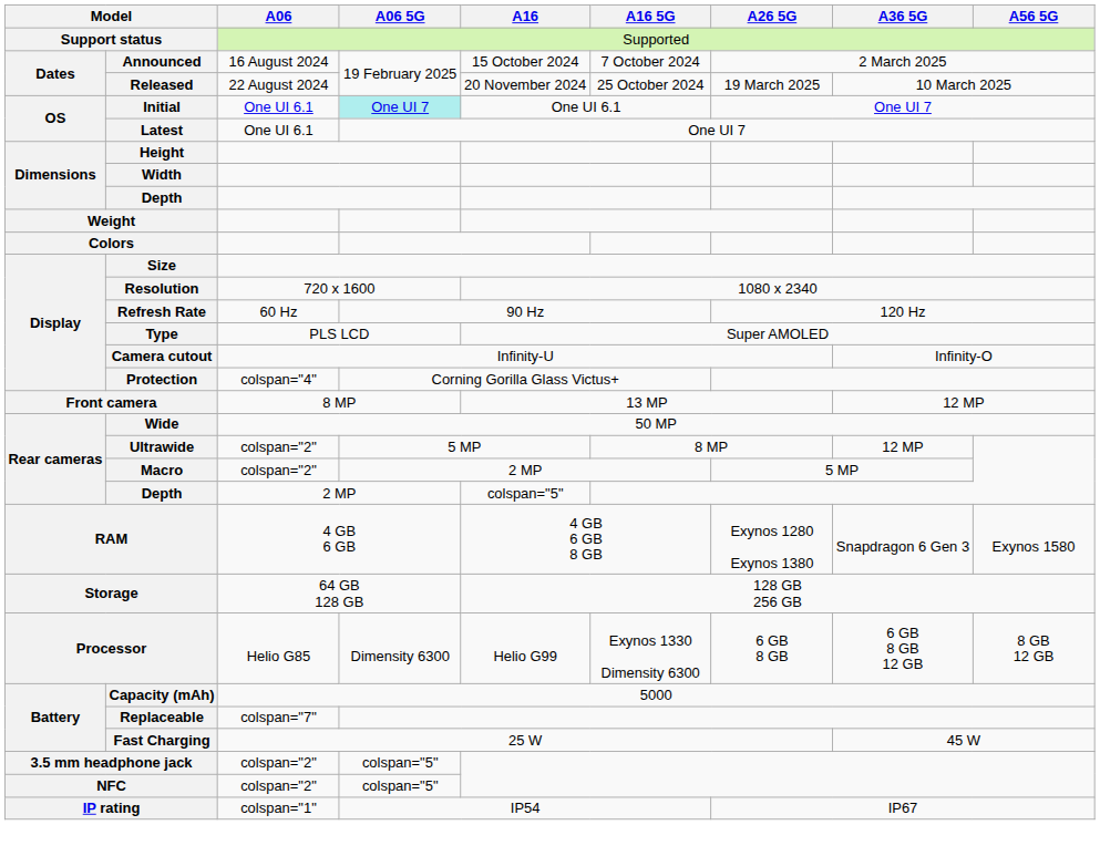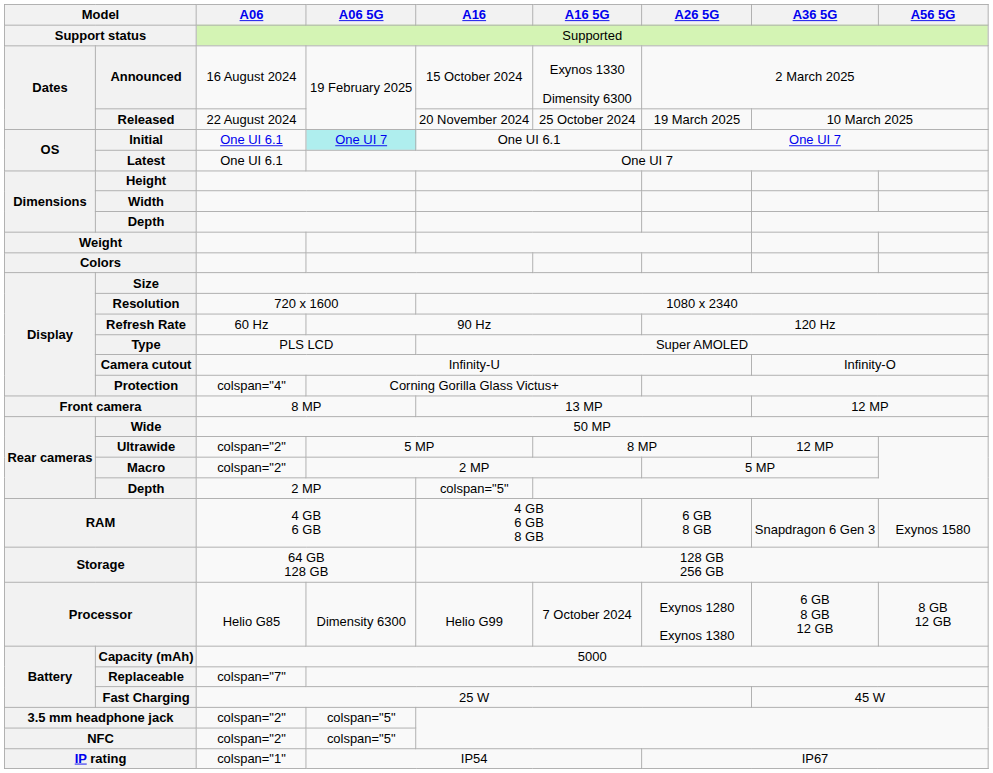Announced | A16 5G: 7 October 2024 -> Exynos 1330 Dimensity 6300
RAM | A26 5G: Exynos 1280 Exynos 1380 -> 6 GB 8 GB
Processor | A16 5G: Exynos 1330 Dimensity 6300 -> 7 October 2024
Processor | A26 5G: 6 GB 8 GB -> Exynos 1280 Exynos 1380
